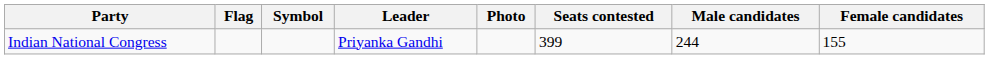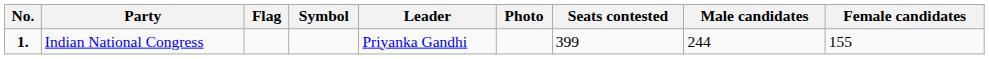+ column: No. | 1.
